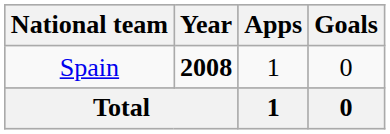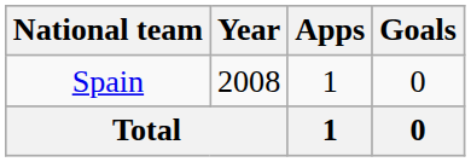Spain | Year: bold -> normal
